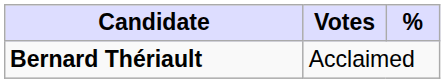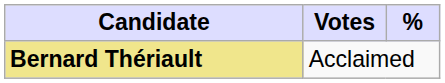Bernard Thériault | Candidate: no background -> khaki background
